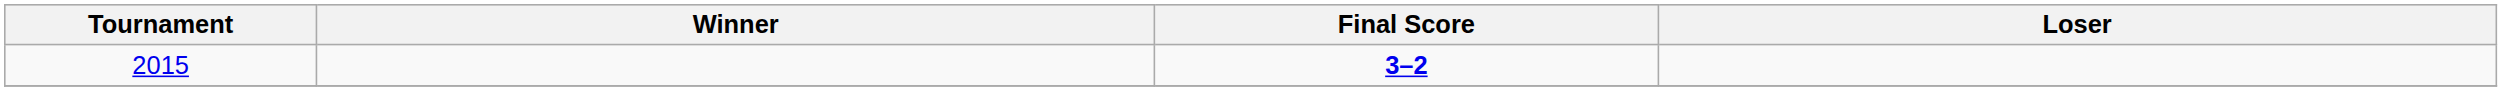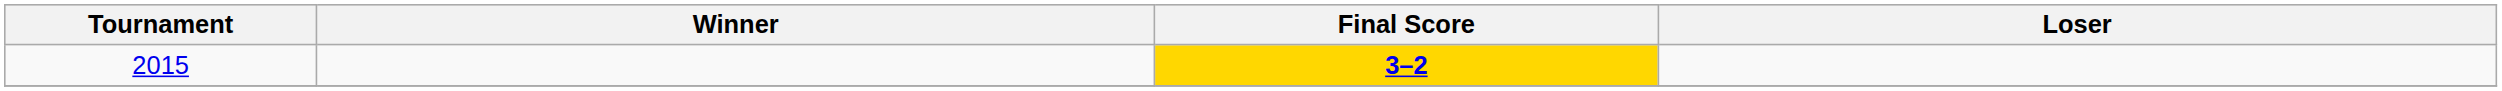2015 | Final Score: no background -> gold background
